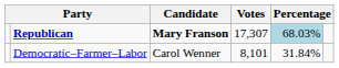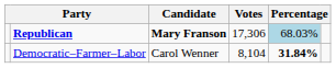Republican | Votes: 17,307 -> 17,306
Democratic–Farmer–Labor | Votes: 8,101 -> 8,104
Democratic–Farmer–Labor | column 5: normal -> bold
